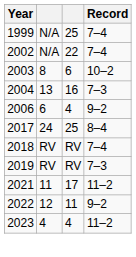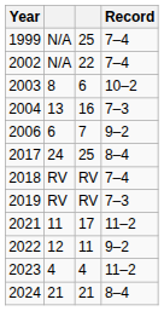2006 | column 3: 4 -> 7
+ row: 2024 | 21 | 21 | 8–4
